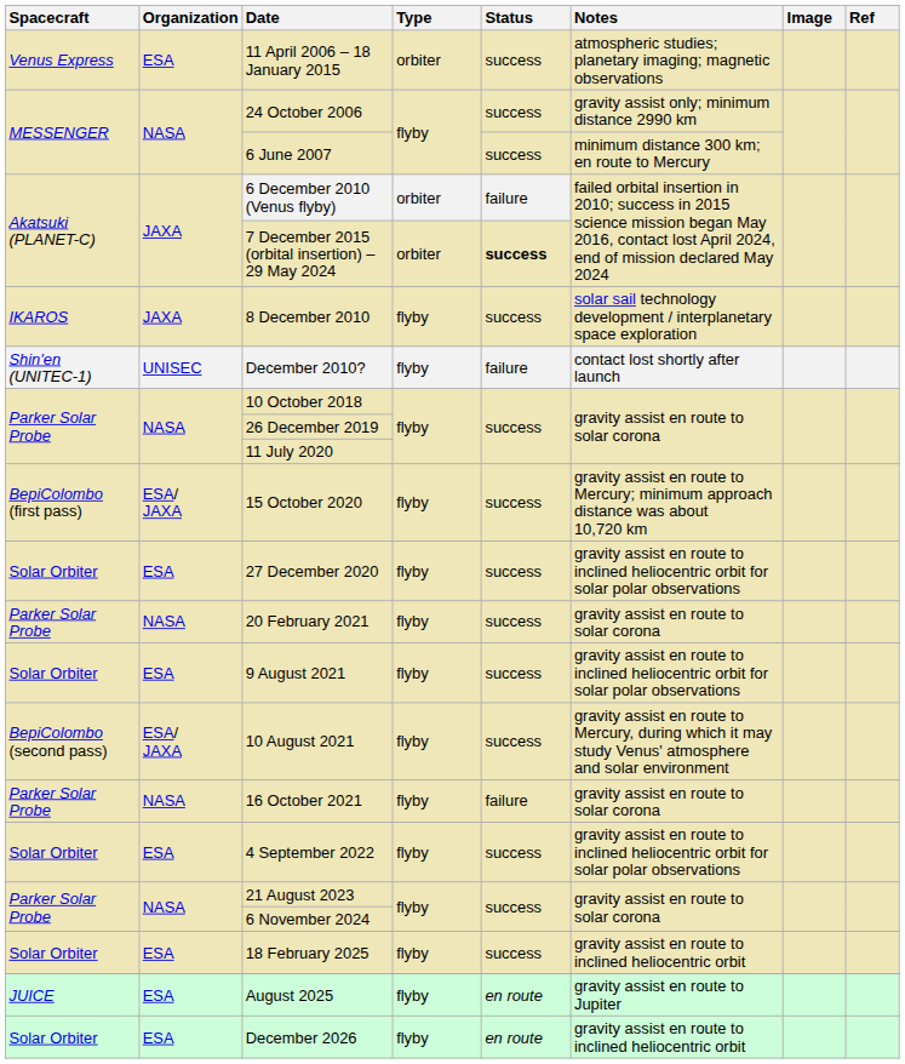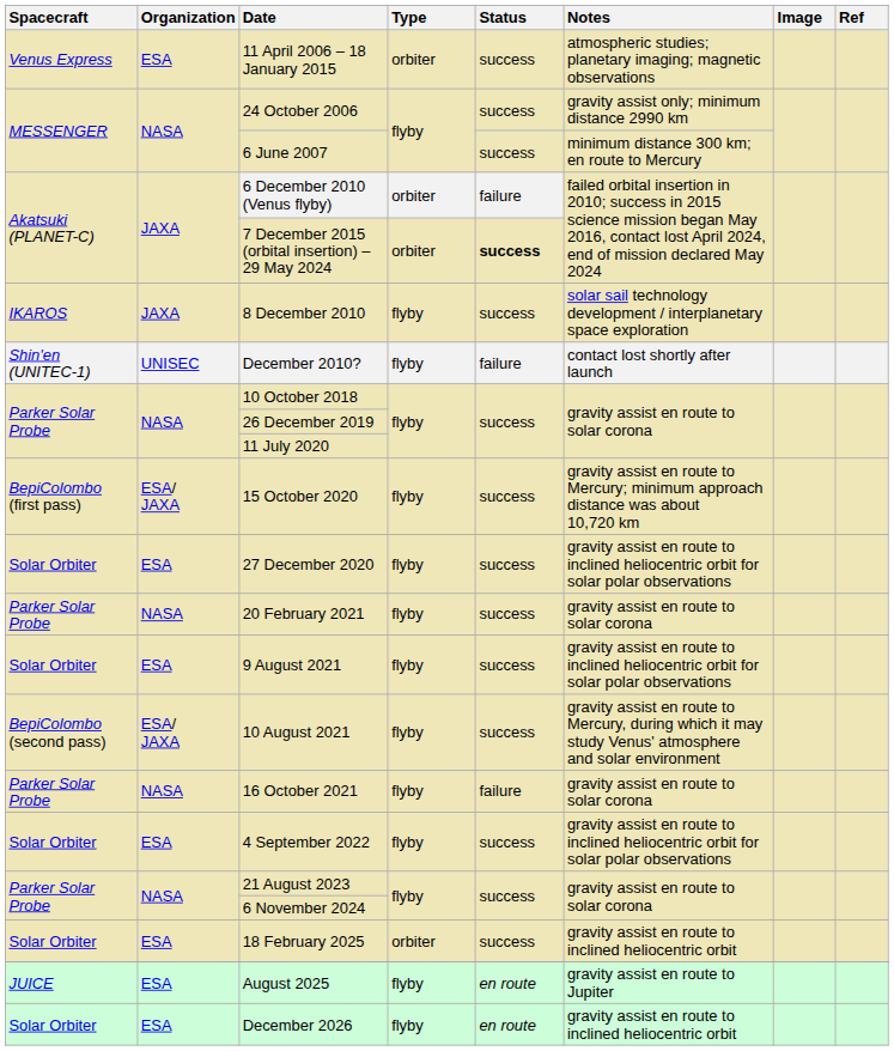18 February 2025 | Type: flyby -> orbiter
